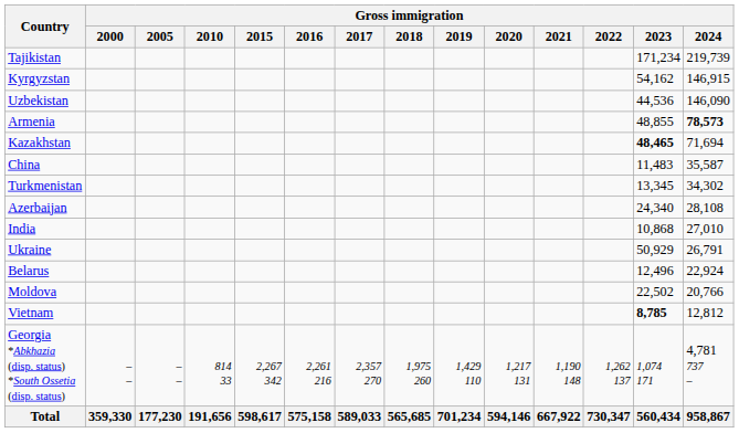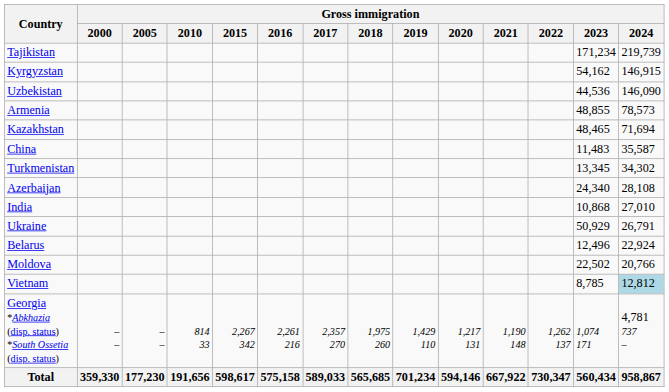Armenia | Gross immigration / 2024: bold -> normal
Kazakhstan | Gross immigration / 2023: bold -> normal
Vietnam | Gross immigration / 2023: bold -> normal
Vietnam | Gross immigration / 2024: no background -> lightblue background
